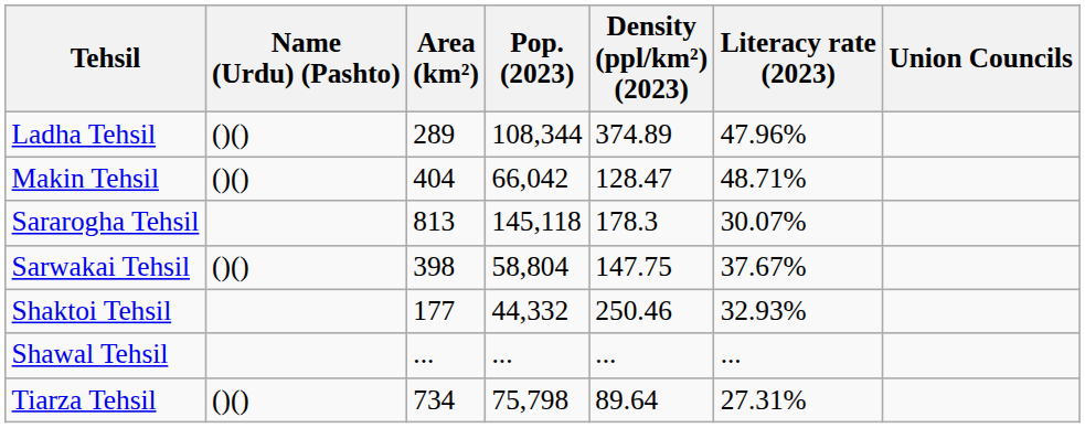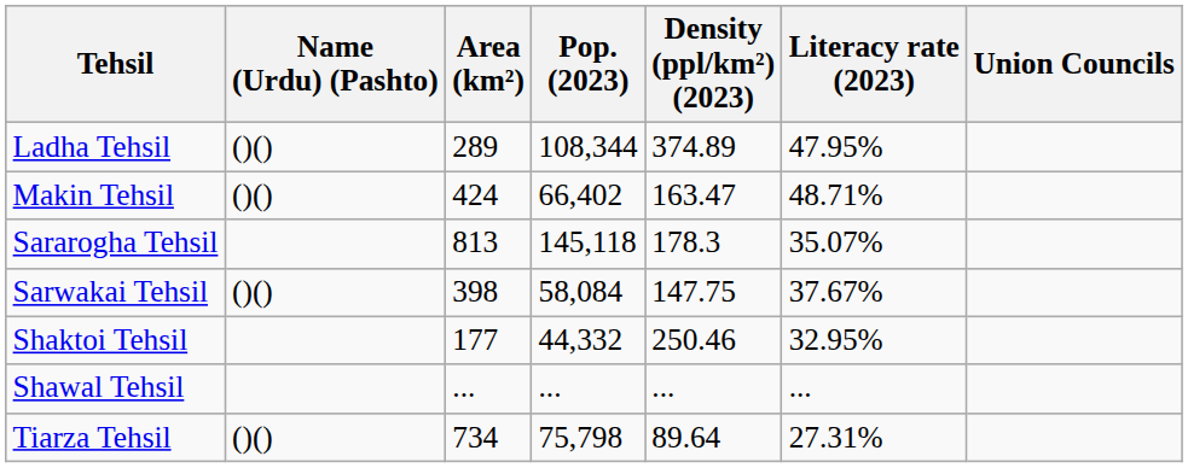Ladha Tehsil | Literacy rate (2023): 47.96% -> 47.95%
Makin Tehsil | Area (km²): 404 -> 424
Makin Tehsil | Pop. (2023): 66,042 -> 66,402
Makin Tehsil | Density (ppl/km²) (2023): 128.47 -> 163.47
Sararogha Tehsil | Literacy rate (2023): 30.07% -> 35.07%
Sarwakai Tehsil | Pop. (2023): 58,804 -> 58,084
Shaktoi Tehsil | Literacy rate (2023): 32.93% -> 32.95%
